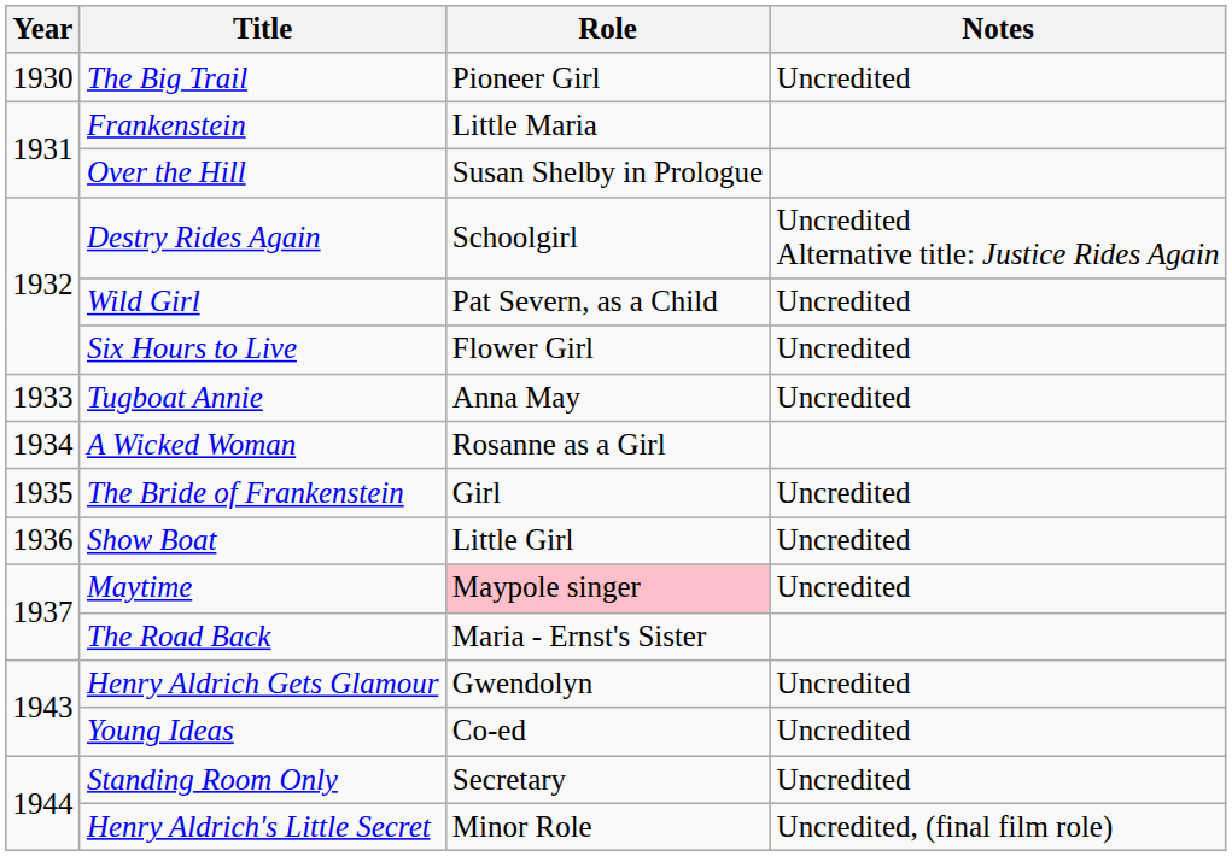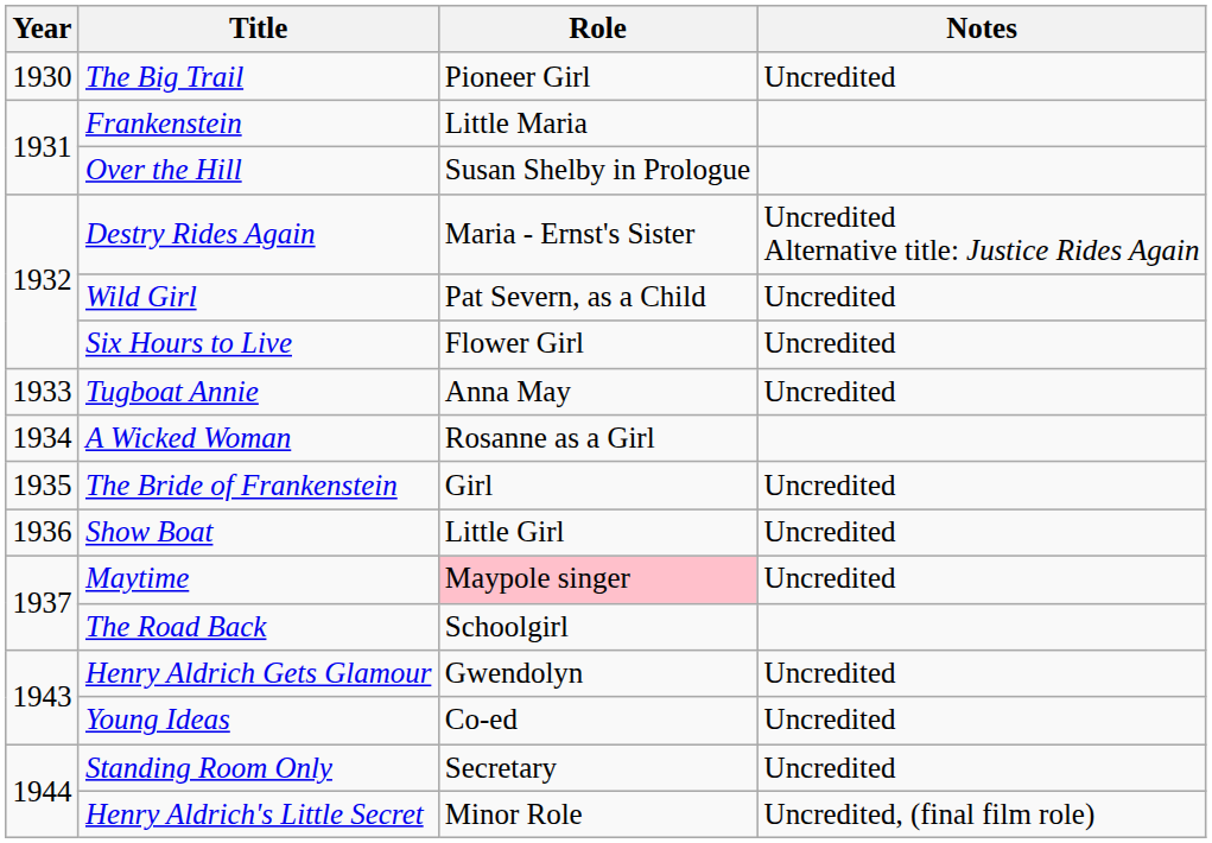Destry Rides Again | Role: Schoolgirl -> Maria - Ernst's Sister
The Road Back | Role: Maria - Ernst's Sister -> Schoolgirl
